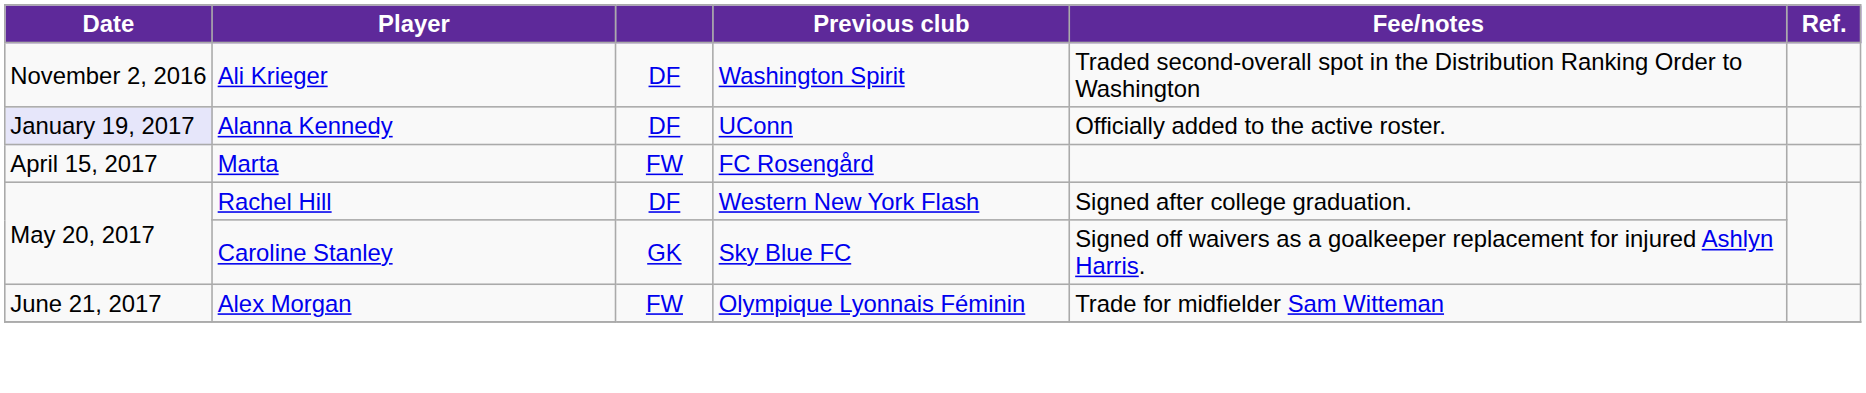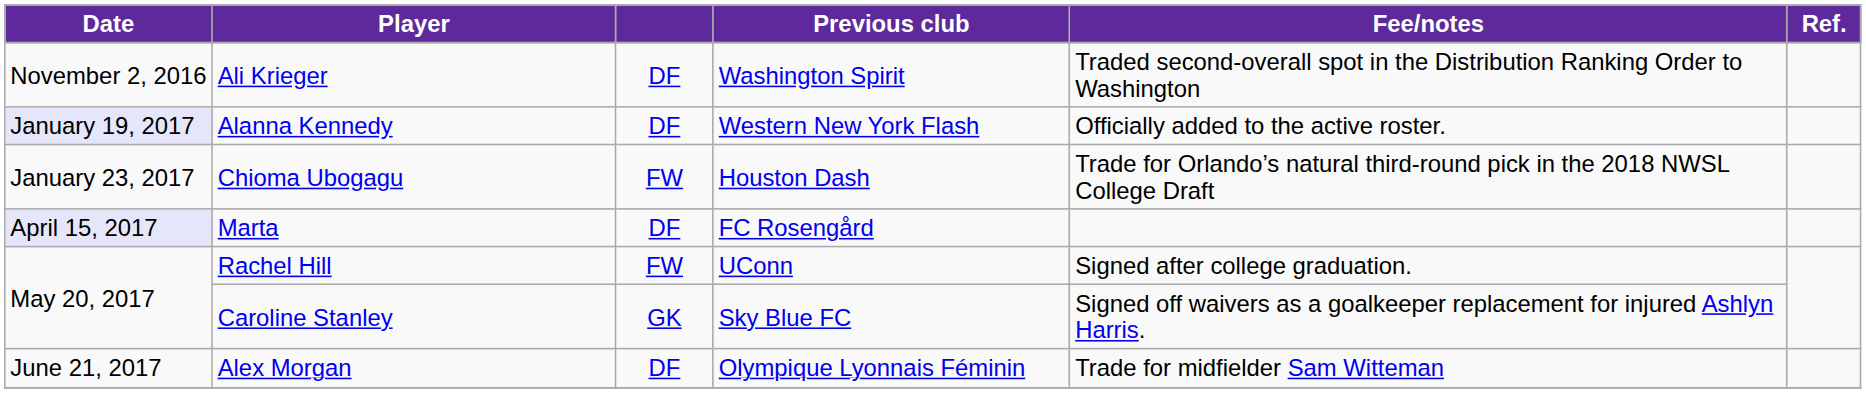Alanna Kennedy | Previous club: UConn -> Western New York Flash
+ row: January 23, 2017 | Chioma Ubogagu | FW | Houston Dash | Trade for Orlando’s natural third-round pick in the 2018 NWSL College Draft
Marta | Date: no background -> lavender background
Marta | column 3: FW -> DF
Rachel Hill | column 3: DF -> FW
Rachel Hill | Previous club: Western New York Flash -> UConn
Alex Morgan | column 3: FW -> DF
